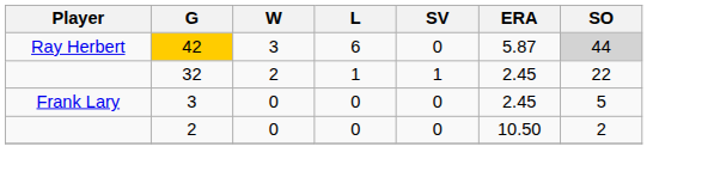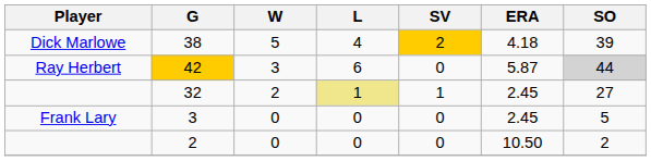+ row: Dick Marlowe | 38 | 5 | 4 | 2 | 4.18 | 39
32 | L: no background -> khaki background
32 | SO: 22 -> 27
